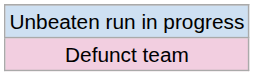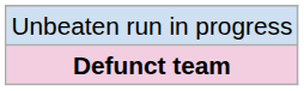row 2 | column 1: normal -> bold
